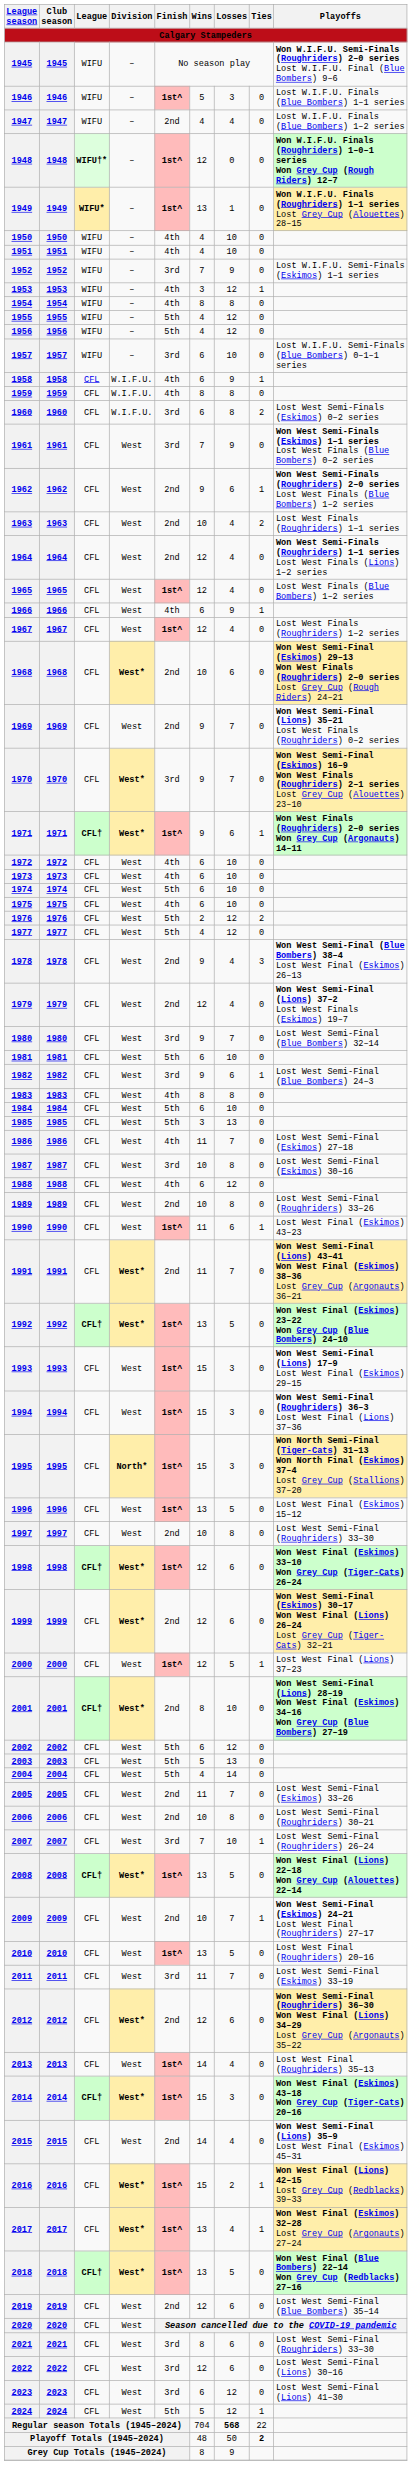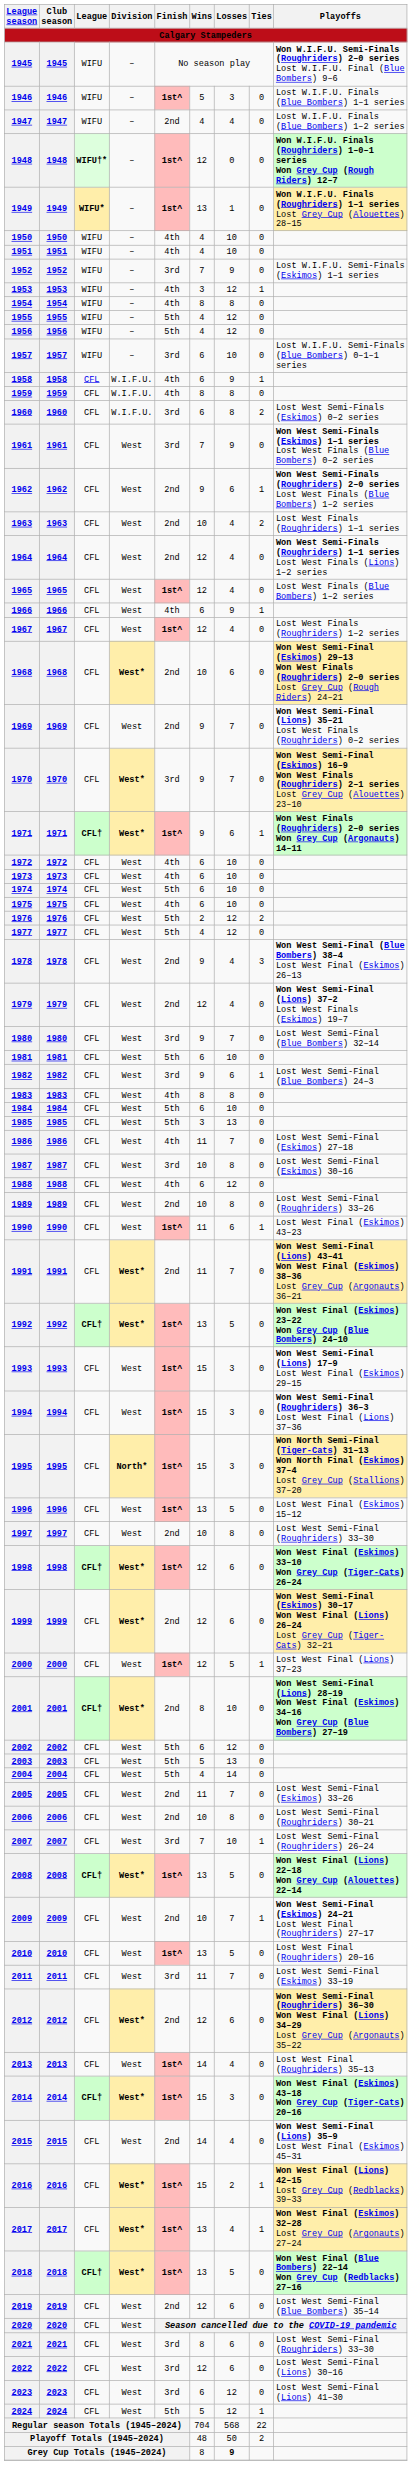Regular season Totals (1945–2024) | Losses: bold -> normal
Playoff Totals (1945–2024) | Ties: bold -> normal
Grey Cup Totals (1945–2024) | Losses: normal -> bold
